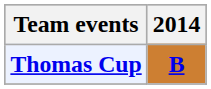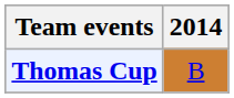Thomas Cup | 2014: bold -> normal
